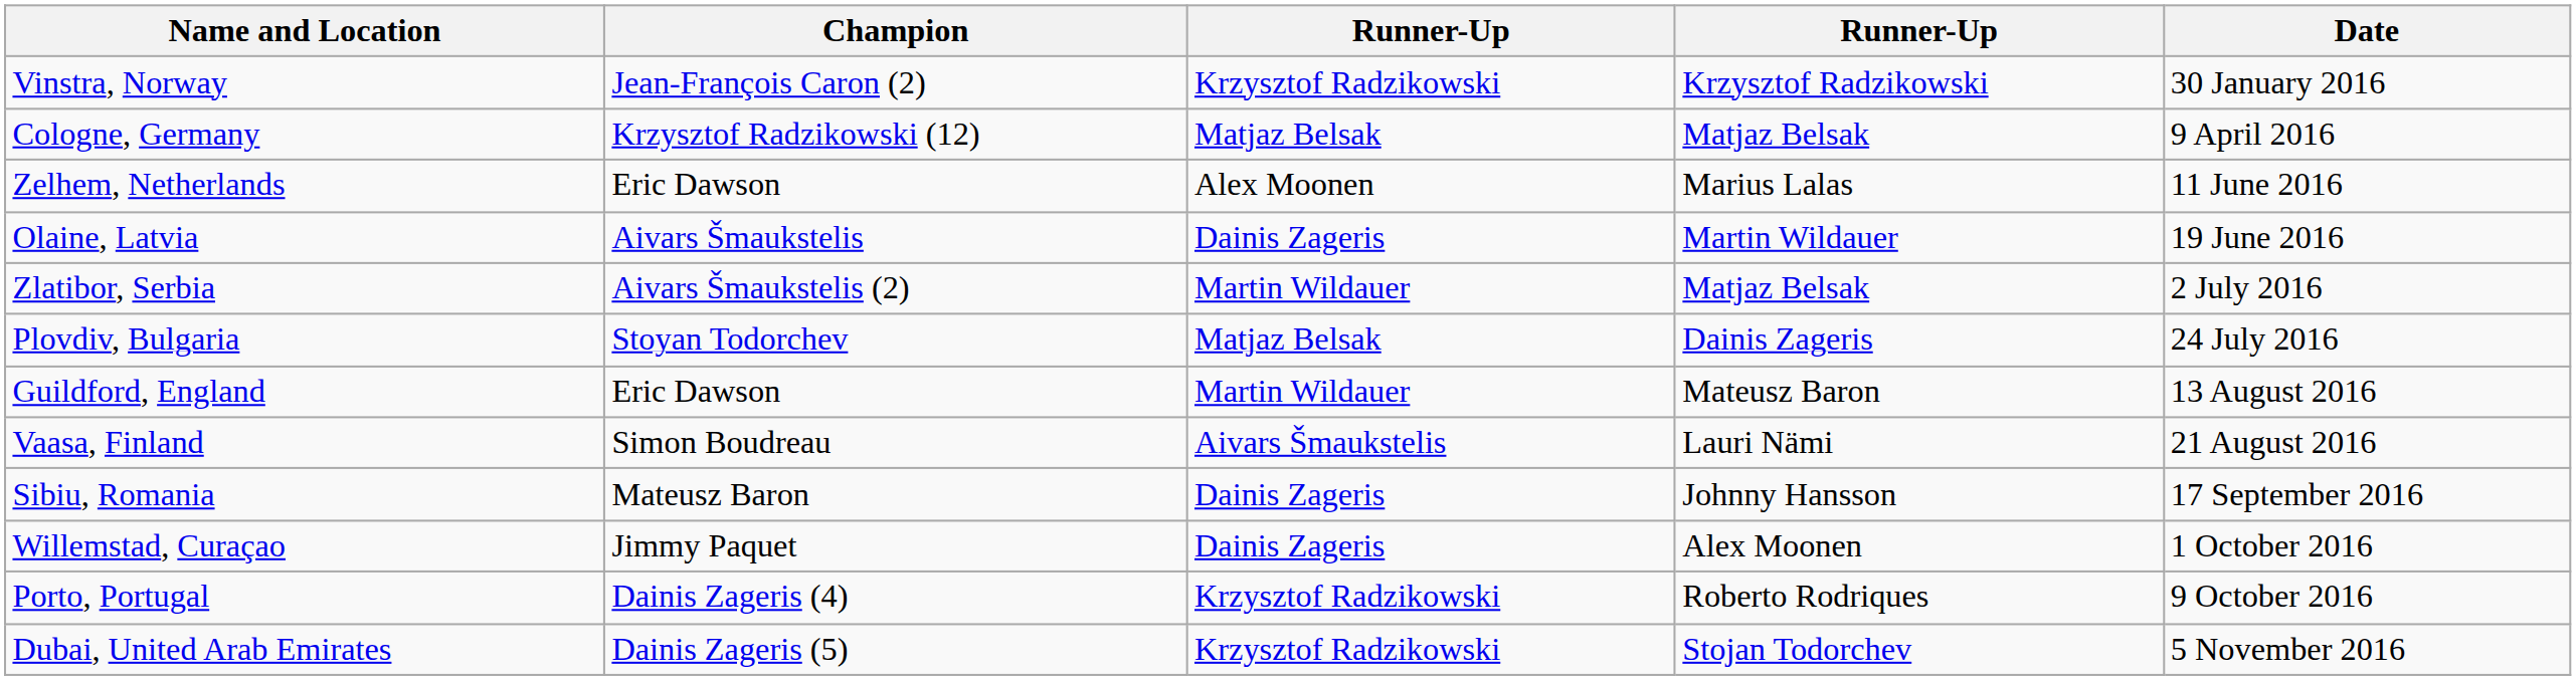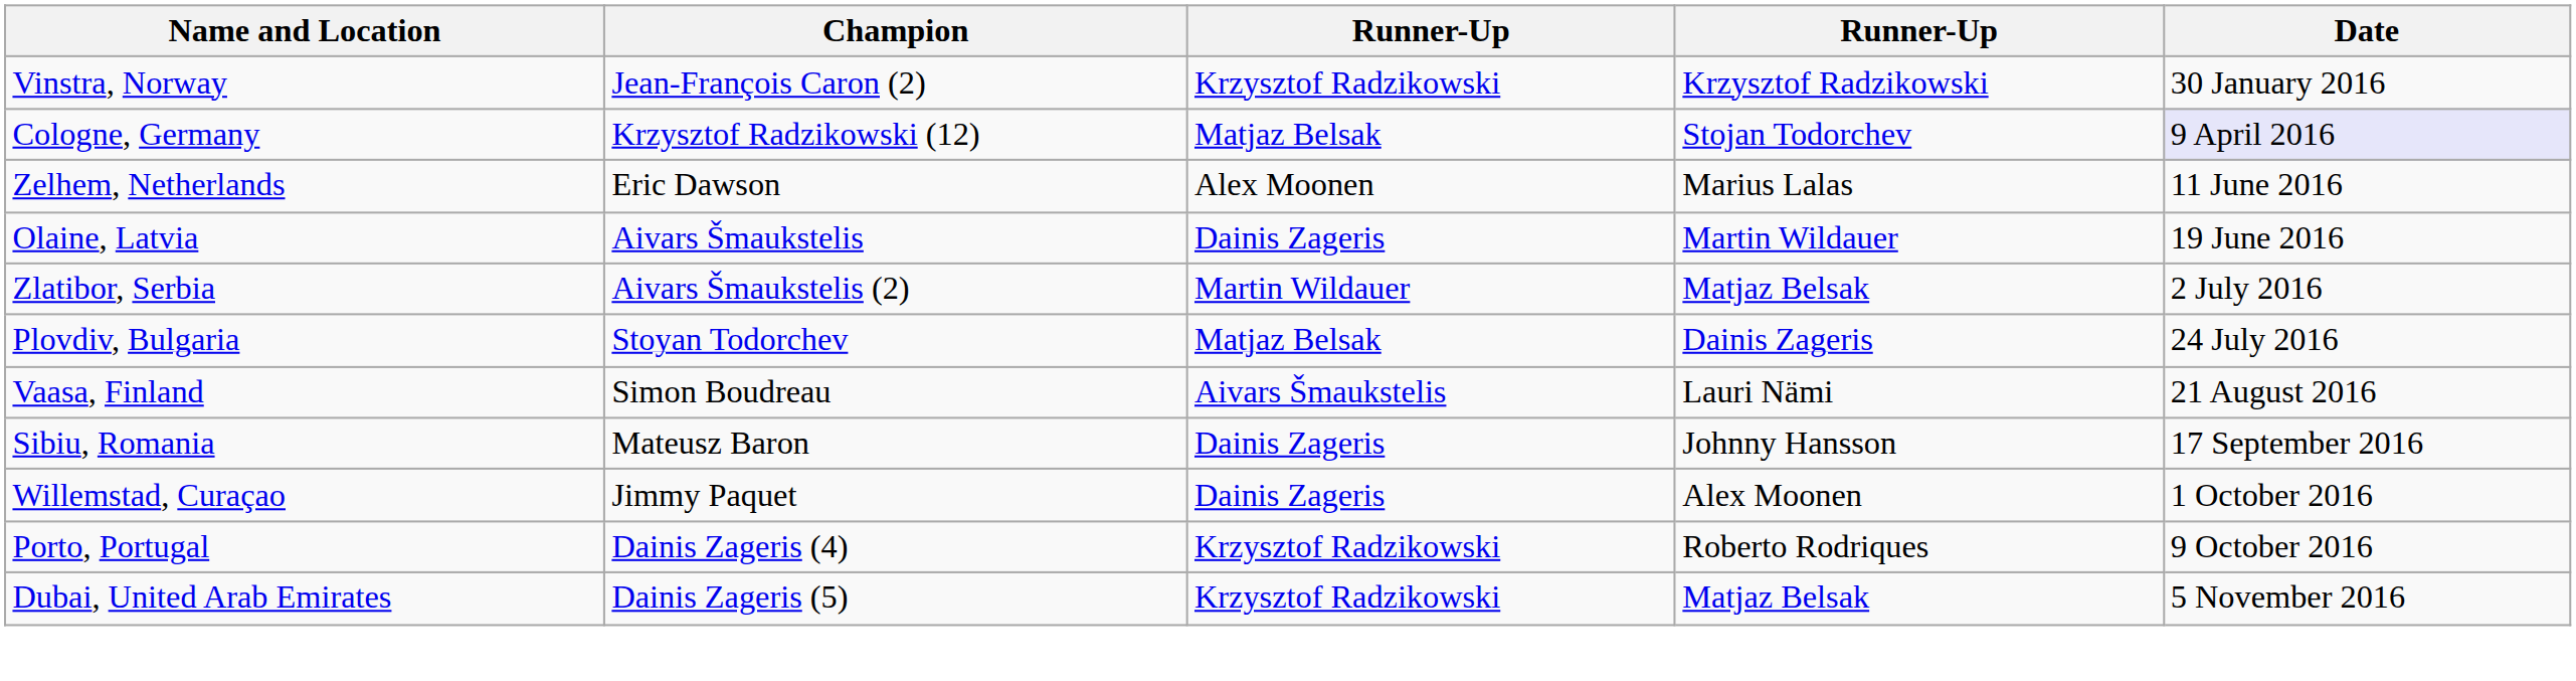Cologne, Germany | column 4: Matjaz Belsak -> Stojan Todorchev
Cologne, Germany | Date: no background -> lavender background
- row: Guildford, England | Eric Dawson | Martin Wildauer | Mateusz Baron | 13 August 2016
Dubai, United Arab Emirates | column 4: Stojan Todorchev -> Matjaz Belsak
